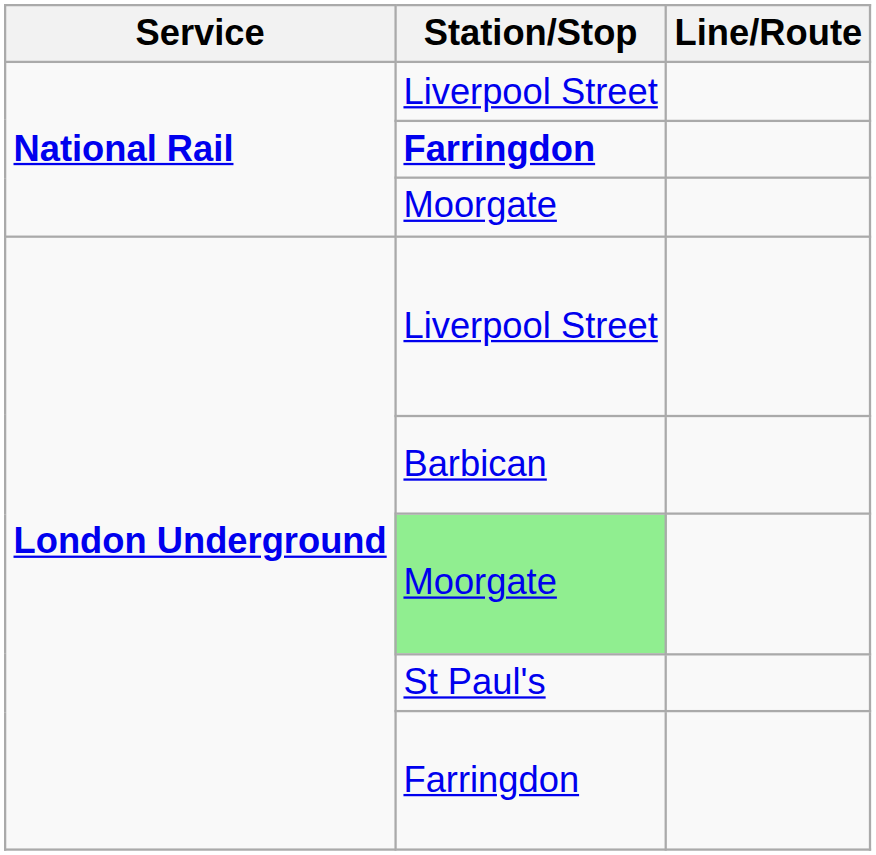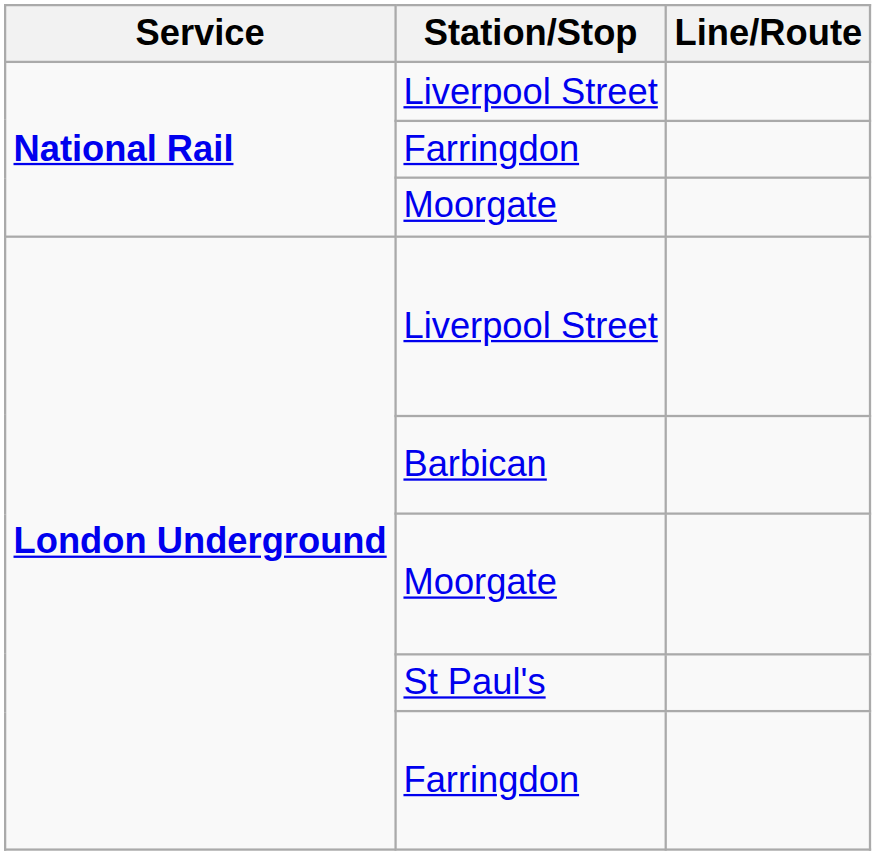National Rail / Farringdon | Station/Stop: bold -> normal
London Underground / Moorgate | Station/Stop: lightgreen background -> no background
